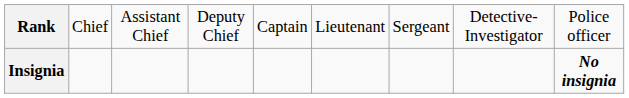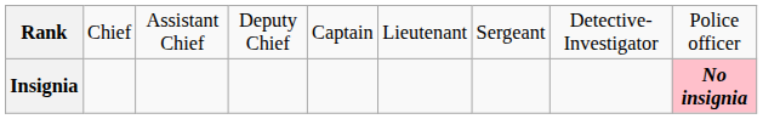Insignia | column 9: no background -> pink background
